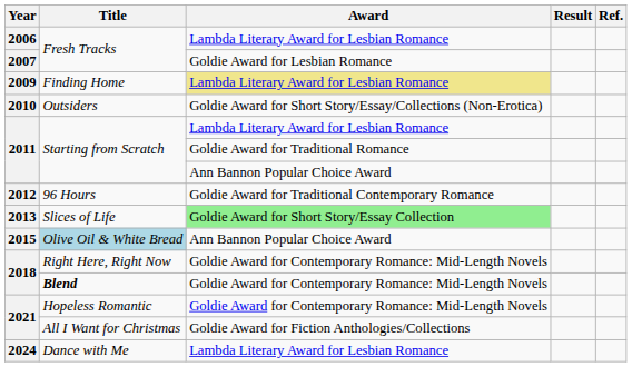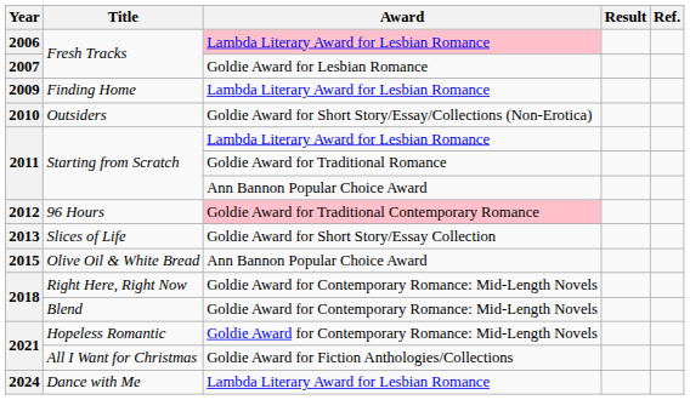Fresh Tracks / Lambda Literary Award for Lesbian Romance | Award: no background -> pink background
Finding Home | Award: khaki background -> no background
96 Hours | Award: no background -> pink background
Slices of Life | Award: lightgreen background -> no background
Olive Oil & White Bread | Title: lightblue background -> no background
Blend | Title: bold -> normal
